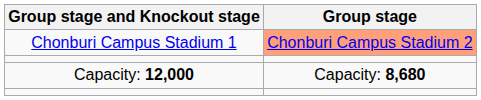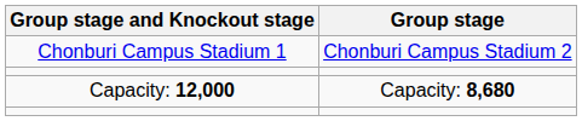row 2 | Group stage: lightsalmon background -> no background
